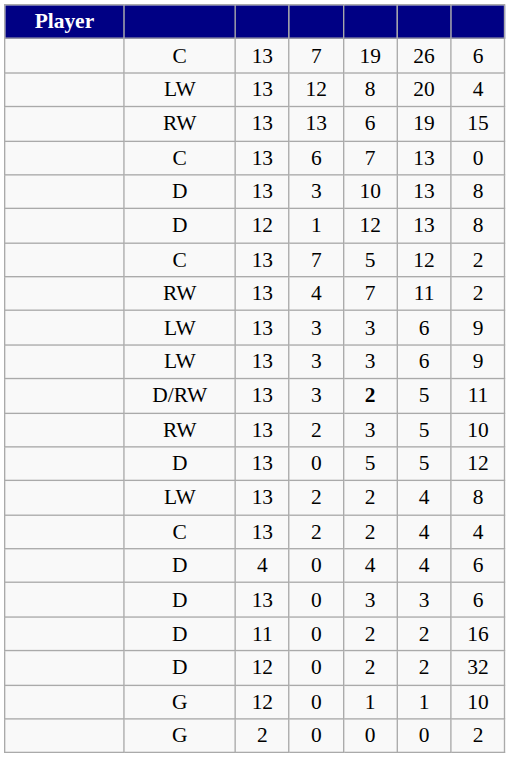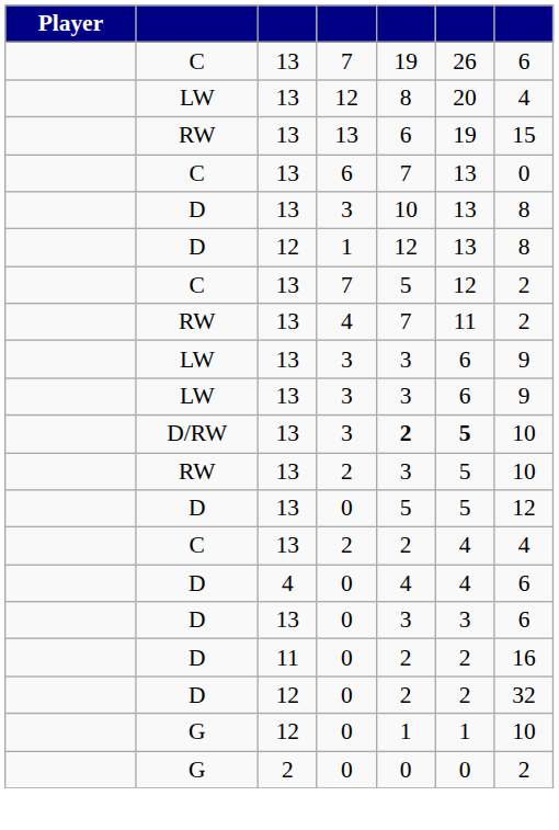D/RW / 3 | column 6: normal -> bold
D/RW / 3 | column 7: 11 -> 10
- row: LW | 13 | 2 | 2 | 4 | 8
